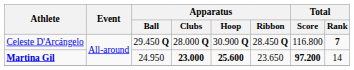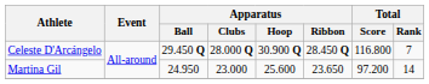row 3 | Total / Rank: bold -> normal
row 4 | Athlete: bold -> normal
row 4 | Apparatus / Clubs: bold -> normal
row 4 | Apparatus / Hoop: bold -> normal
row 4 | Total / Score: bold -> normal
